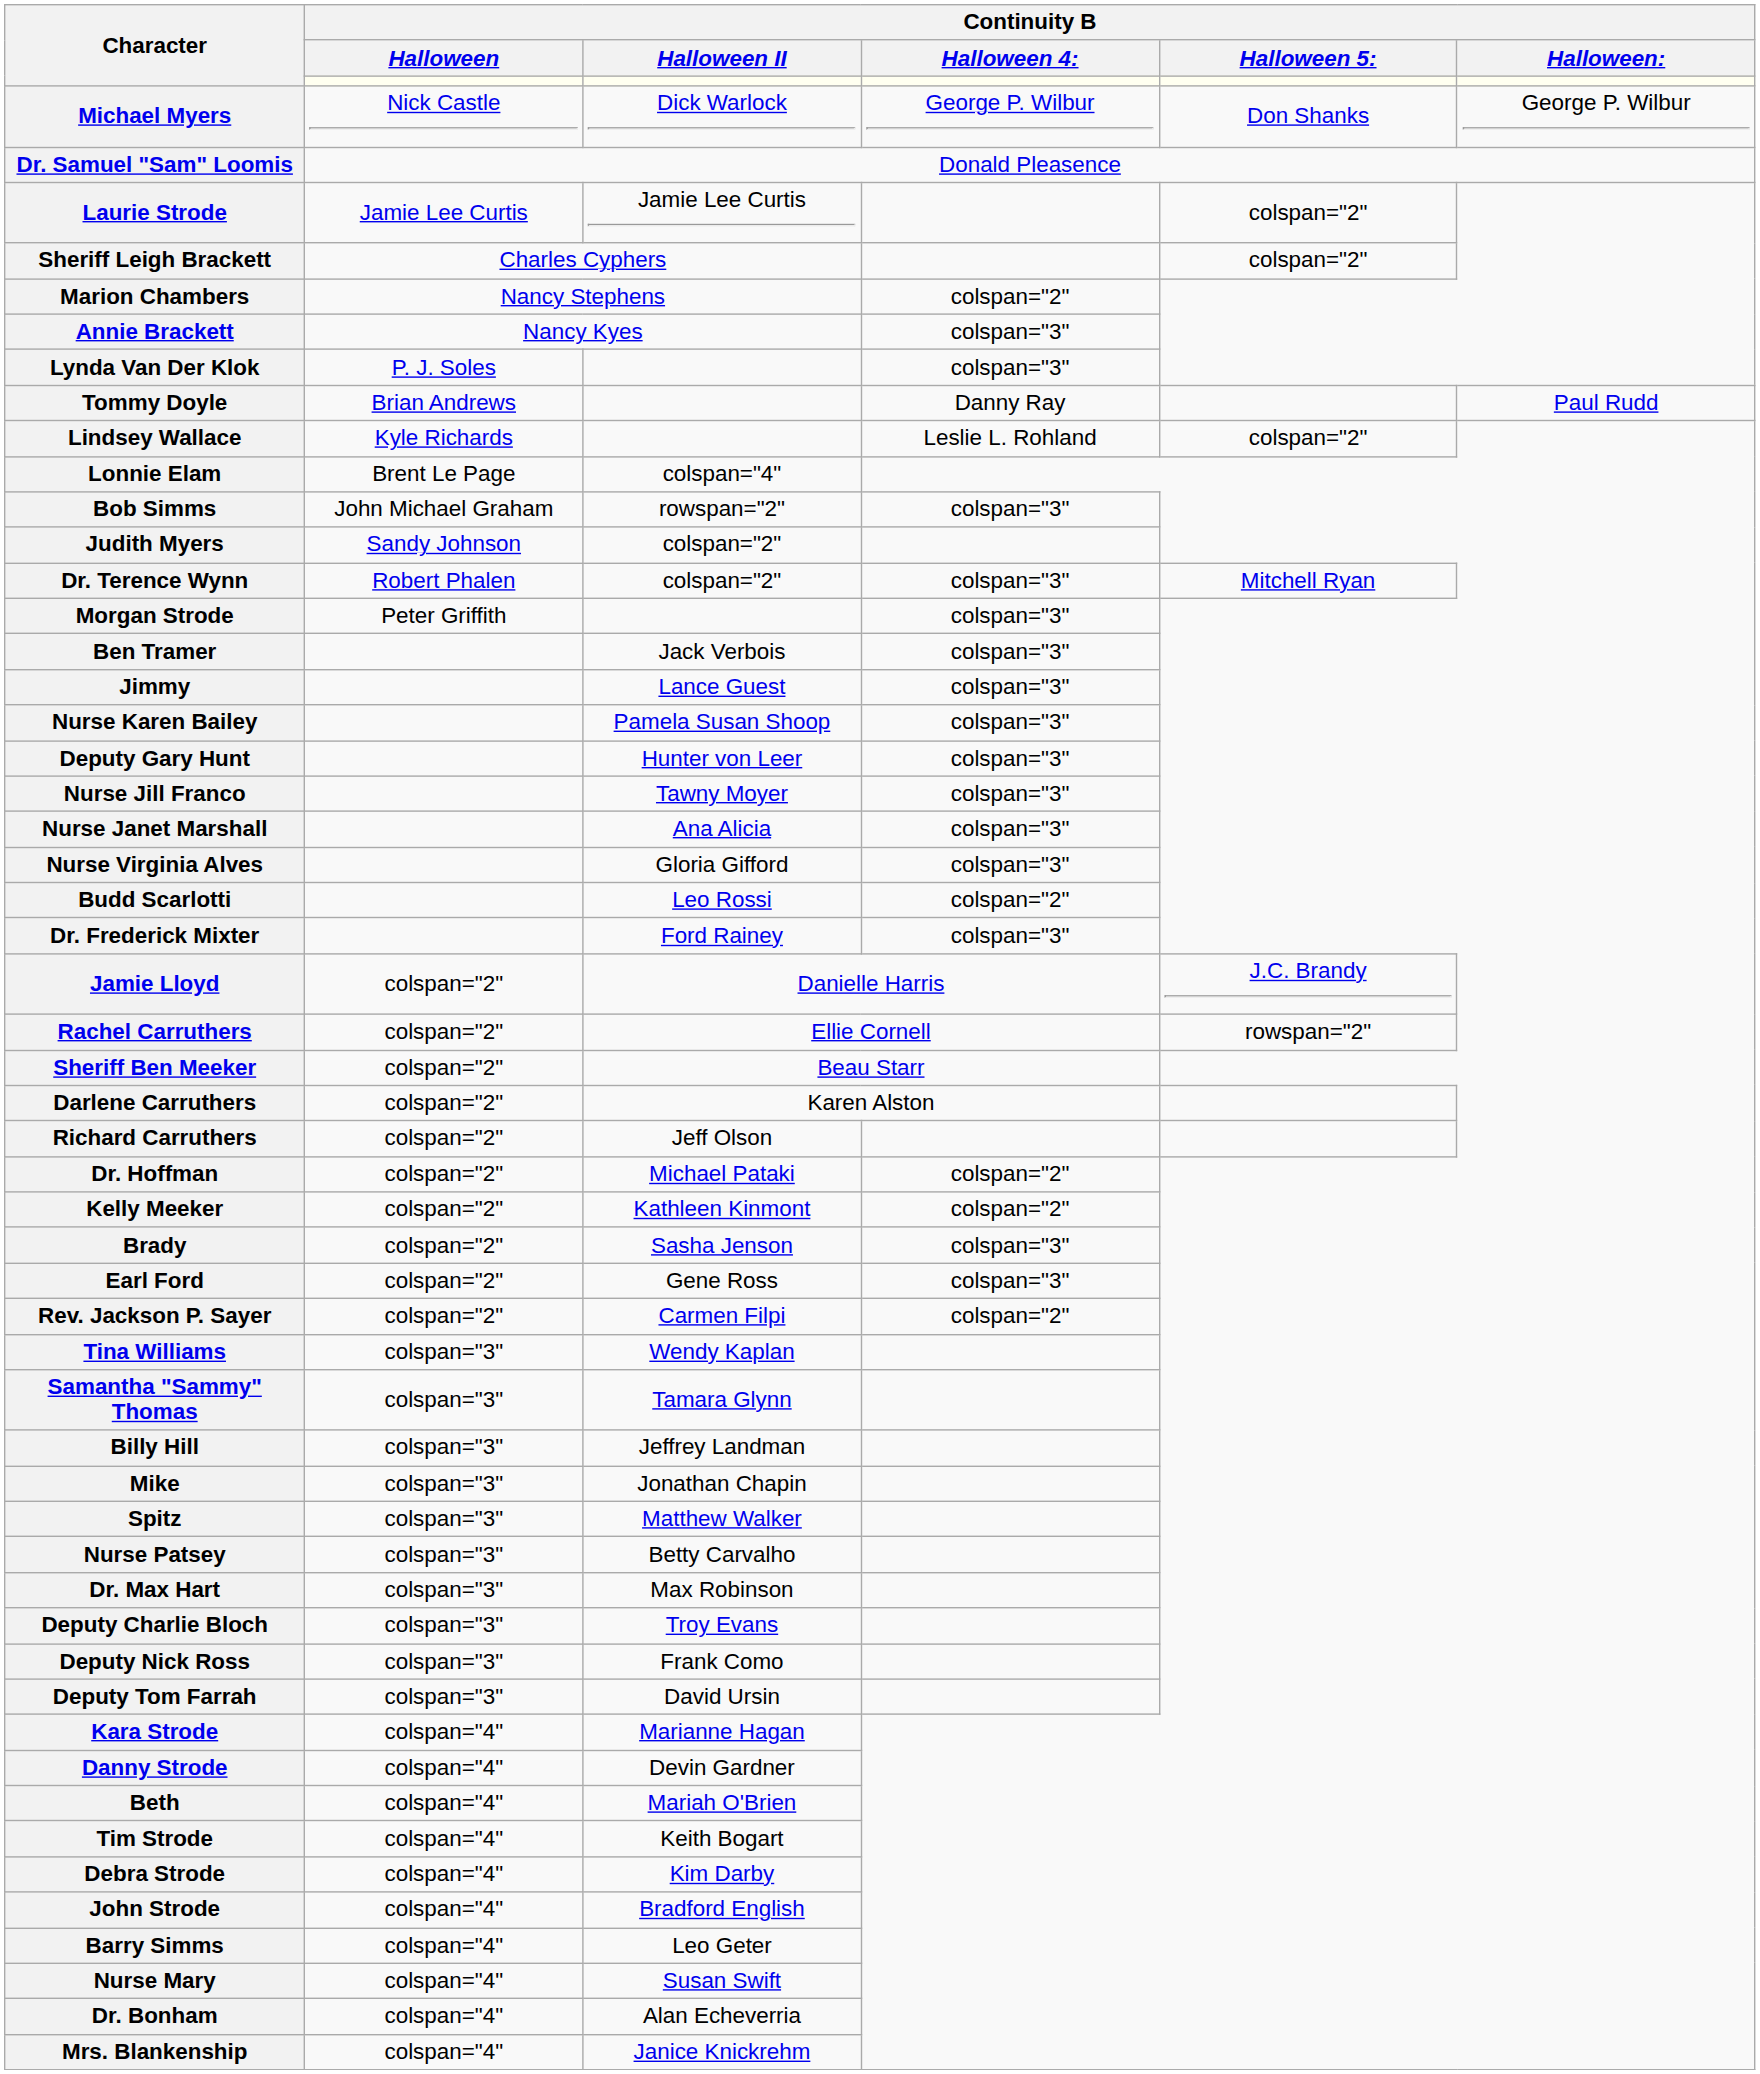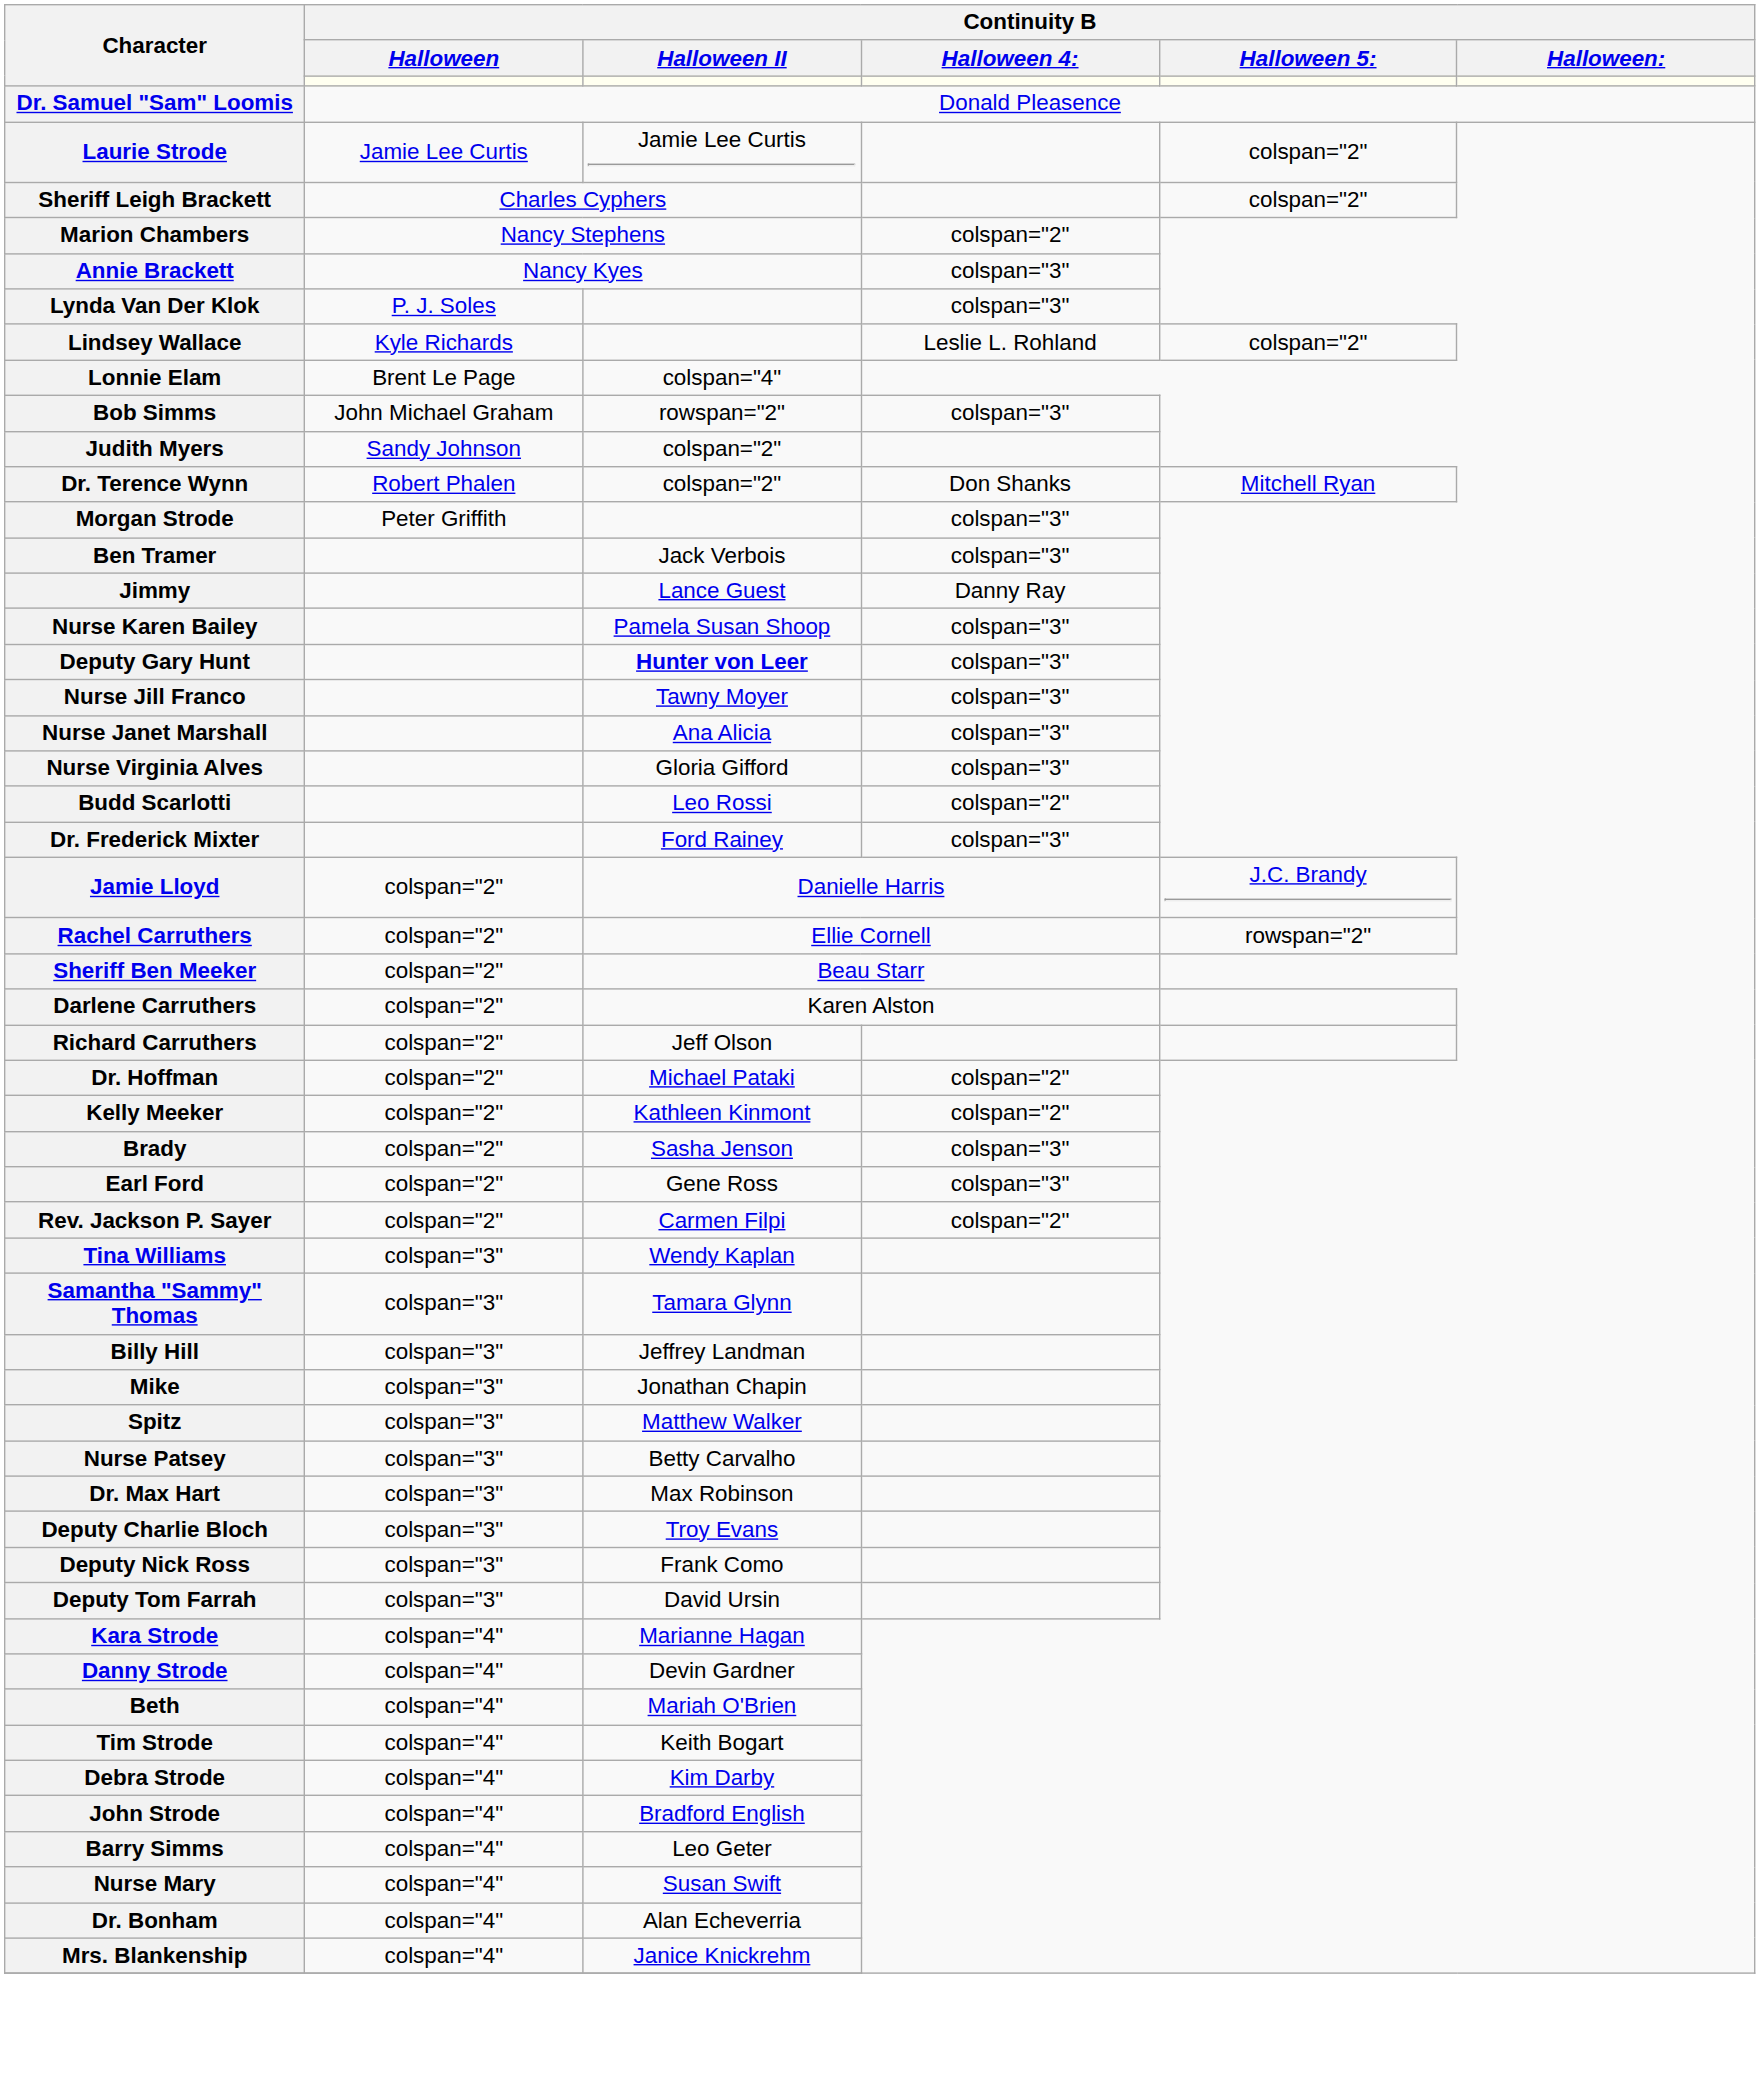- row: Michael Myers | Nick Castle | Dick Warlock | George P. Wilbur | Don Shanks | George P. Wilbur
- row: Tommy Doyle | Brian Andrews | Danny Ray | Paul Rudd
Dr. Terence Wynn | Continuity B / Halloween 4:: colspan="3" -> Don Shanks
Jimmy | Continuity B / Halloween 4:: colspan="3" -> Danny Ray
Deputy Gary Hunt | Continuity B / Halloween II: normal -> bold
